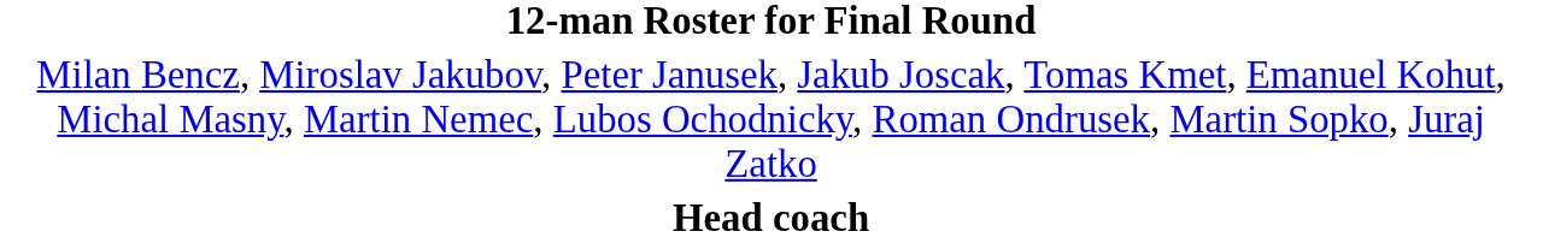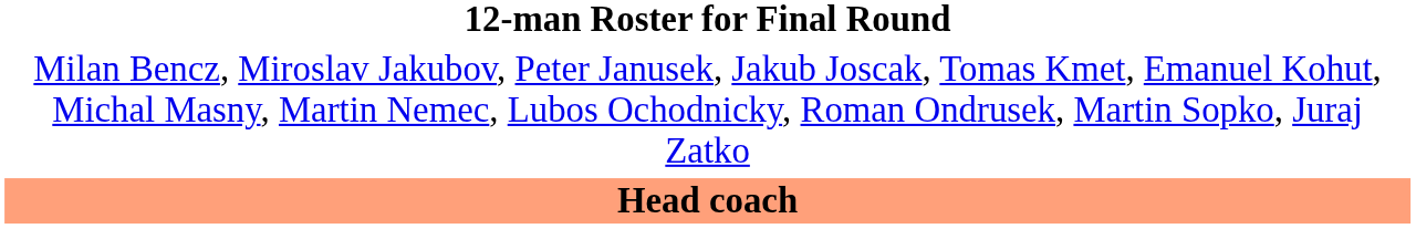row 3 | column 1: no background -> lightsalmon background
